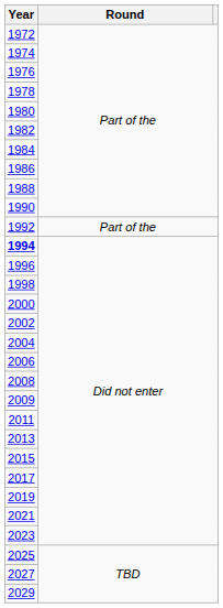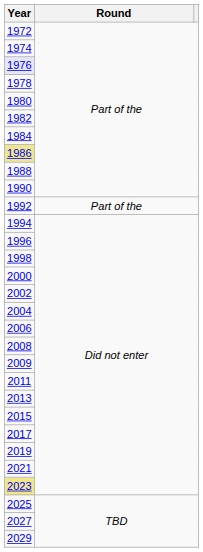1976 | Year: no background -> lavender background
1986 | Year: no background -> khaki background
1994 | Year: bold -> normal
2023 | Year: no background -> khaki background
